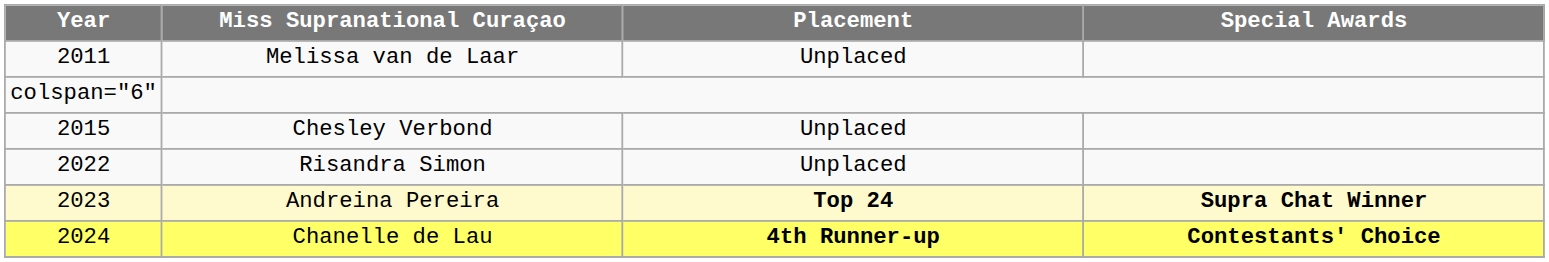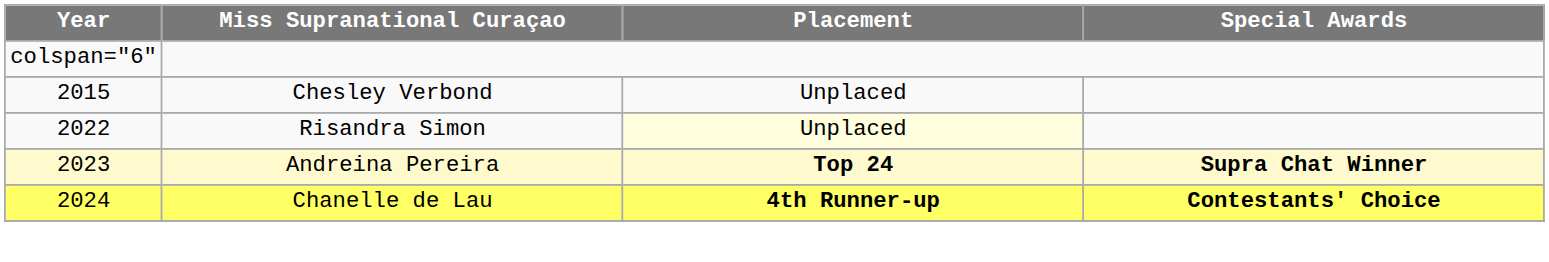- row: 2011 | Melissa van de Laar | Unplaced
Risandra Simon | Placement: no background -> lightyellow background
